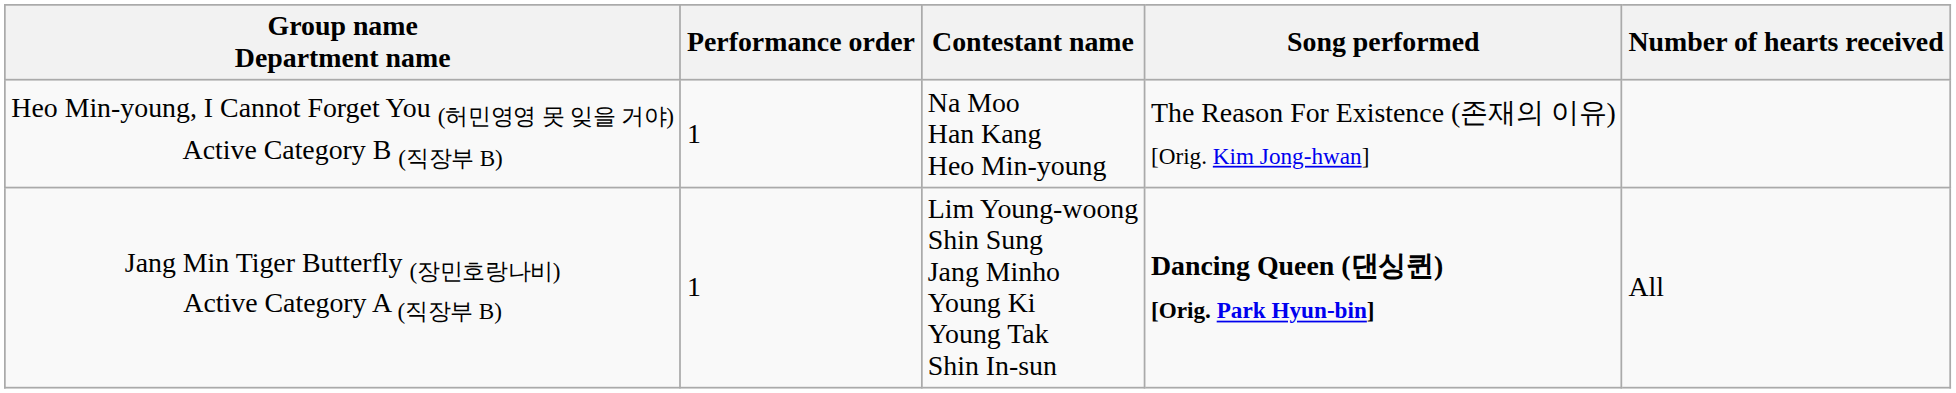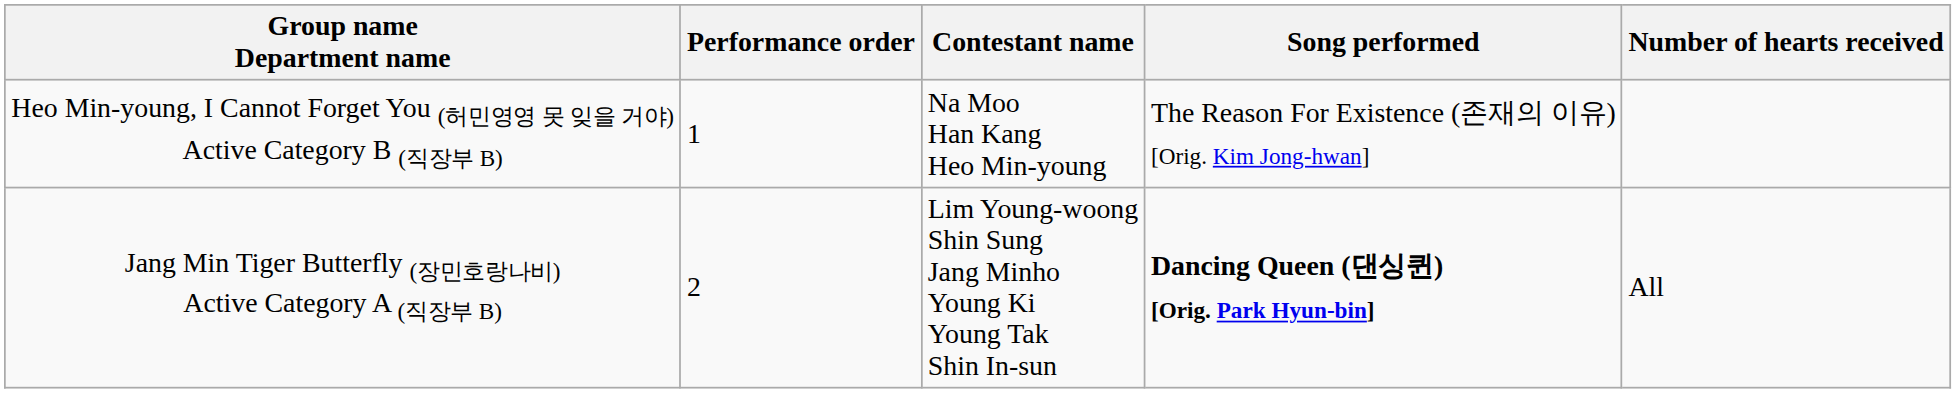Jang Min Tiger Butterfly (장민호랑나비) Active Category A (직장부 B) | Performance order: 1 -> 2
